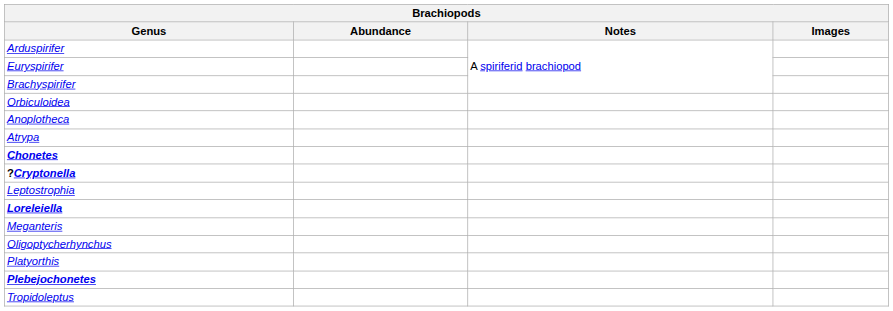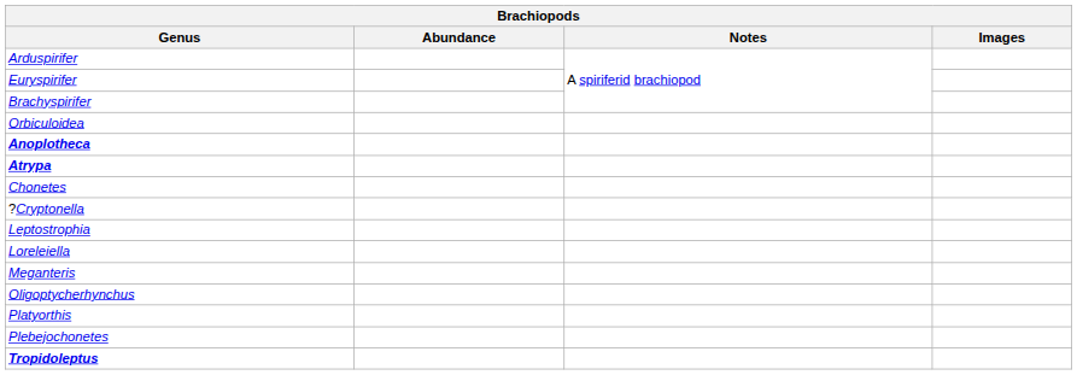Anoplotheca | Genus: normal -> bold
Atrypa | Genus: normal -> bold
Chonetes | Genus: bold -> normal
?Cryptonella | Genus: bold -> normal
Loreleiella | Genus: bold -> normal
Plebejochonetes | Genus: bold -> normal
Tropidoleptus | Genus: normal -> bold
